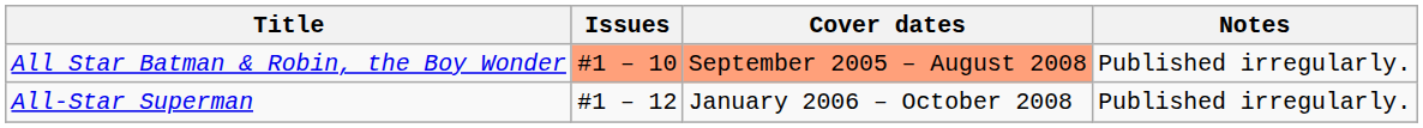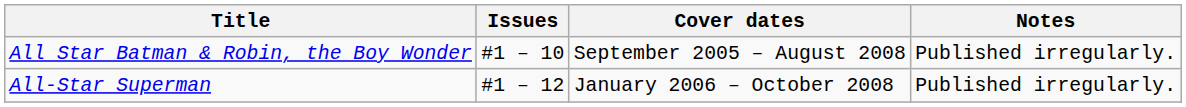row 2 | Issues: lightsalmon background -> no background
row 2 | Cover dates: lightsalmon background -> no background
